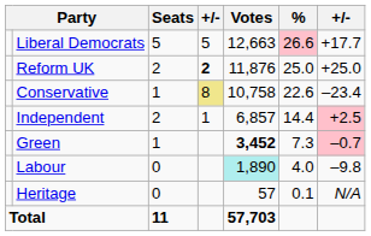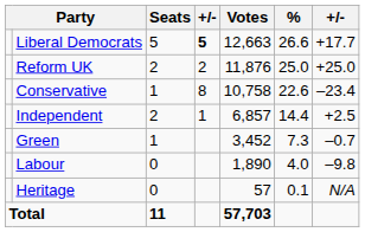Liberal Democrats | column 4: normal -> bold
Liberal Democrats | %: pink background -> no background
Reform UK | column 4: bold -> normal
Conservative | column 4: khaki background -> no background
Independent | column 7: pink background -> no background
Green | Votes: bold -> normal
Green | column 7: pink background -> no background
Labour | Votes: paleturquoise background -> no background
